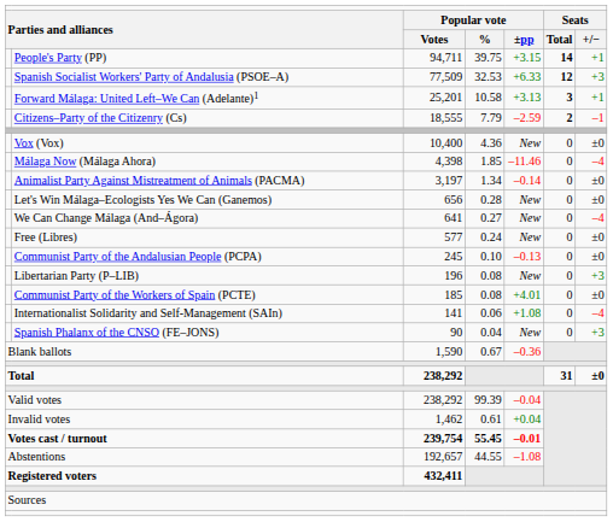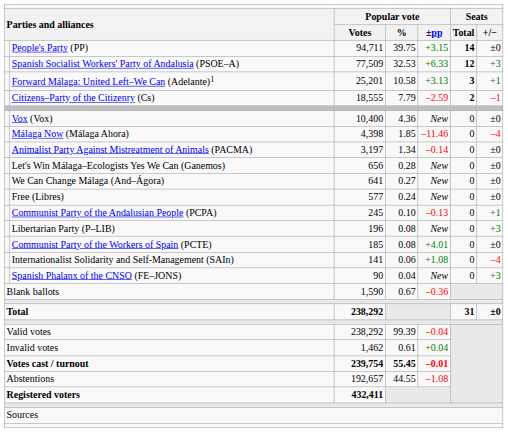People's Party (PP) | column 7: +1 -> ±0
We Can Change Málaga (And–Ágora) | column 7: –4 -> ±0
Communist Party of the Andalusian People (PCPA) | column 7: ±0 -> +1
